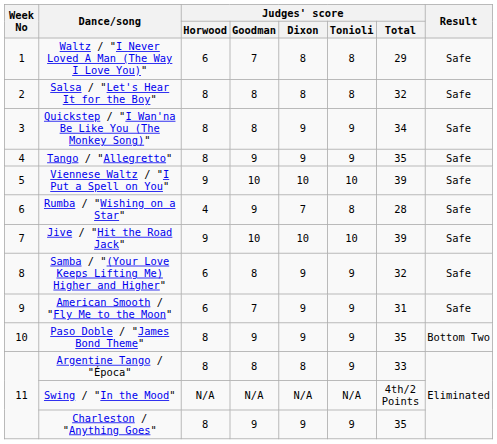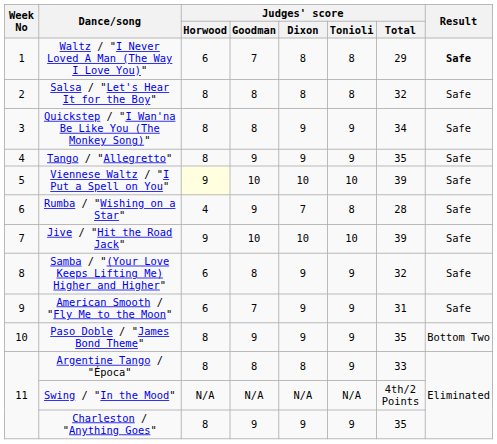Waltz / "I Never Loved A Man (The Way I Love You)" | Result: normal -> bold
Viennese Waltz / "I Put a Spell on You" | Judges' score / Horwood: no background -> lightyellow background
